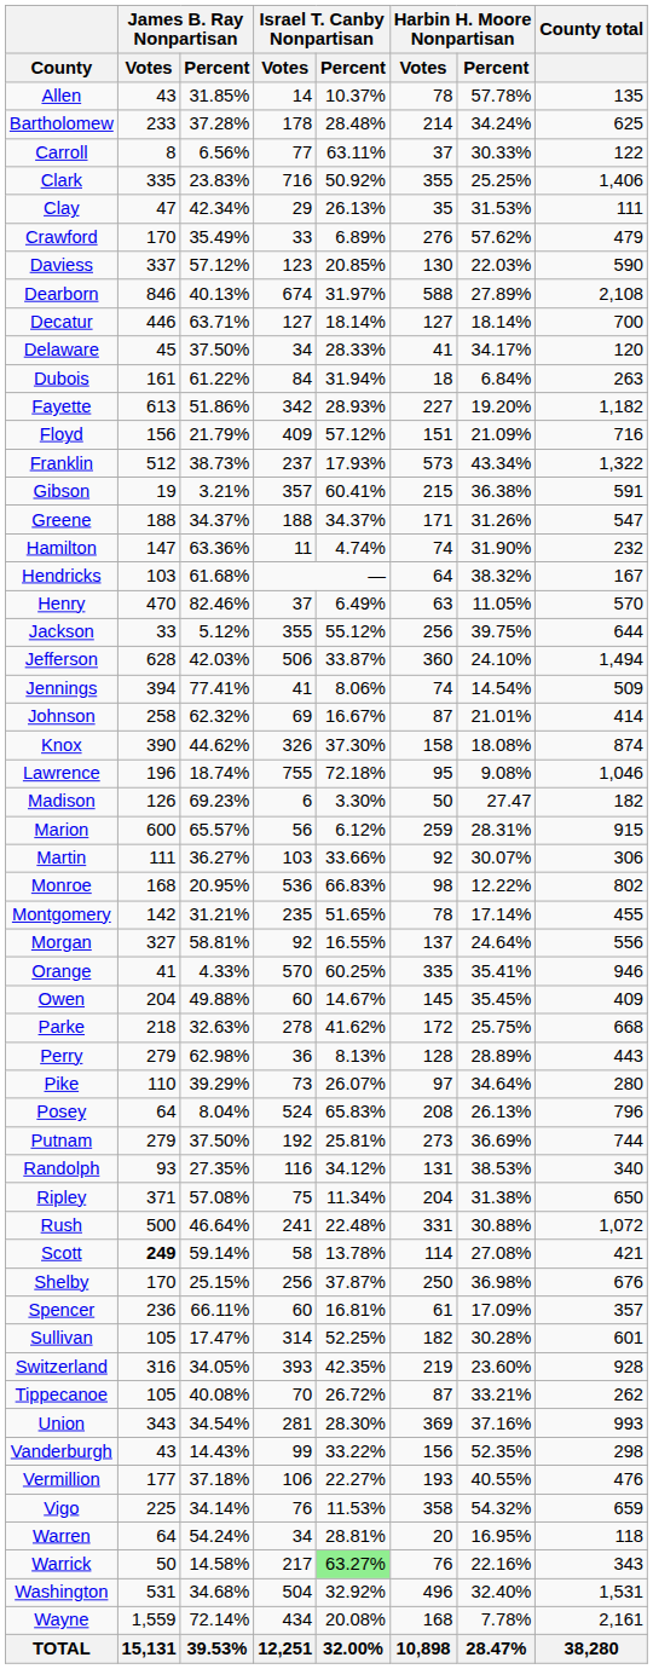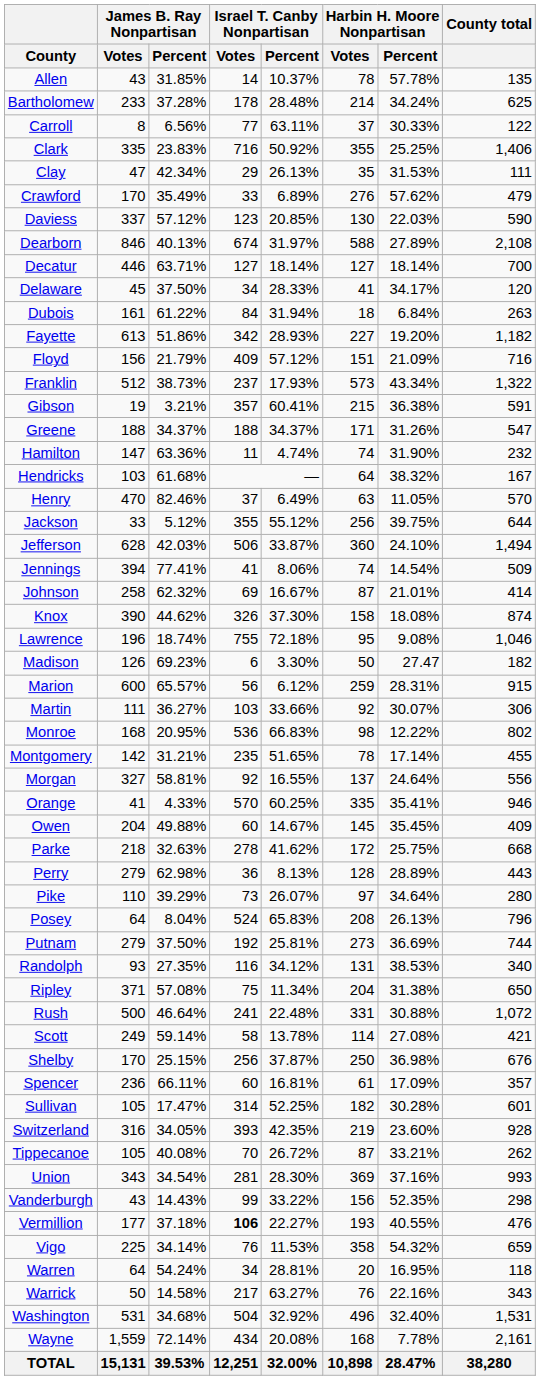Scott | James B. Ray Nonpartisan / Votes: bold -> normal
Vermillion | Israel T. Canby Nonpartisan / Votes: normal -> bold
Warrick | Israel T. Canby Nonpartisan / Percent: lightgreen background -> no background
